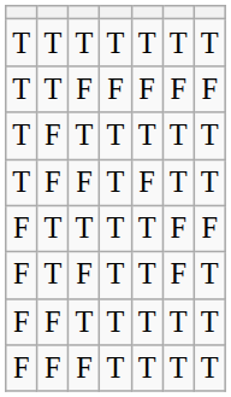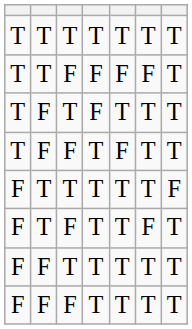row 3 | column 7: F -> T
row 4 | column 4: T -> F
row 6 | column 6: F -> T
